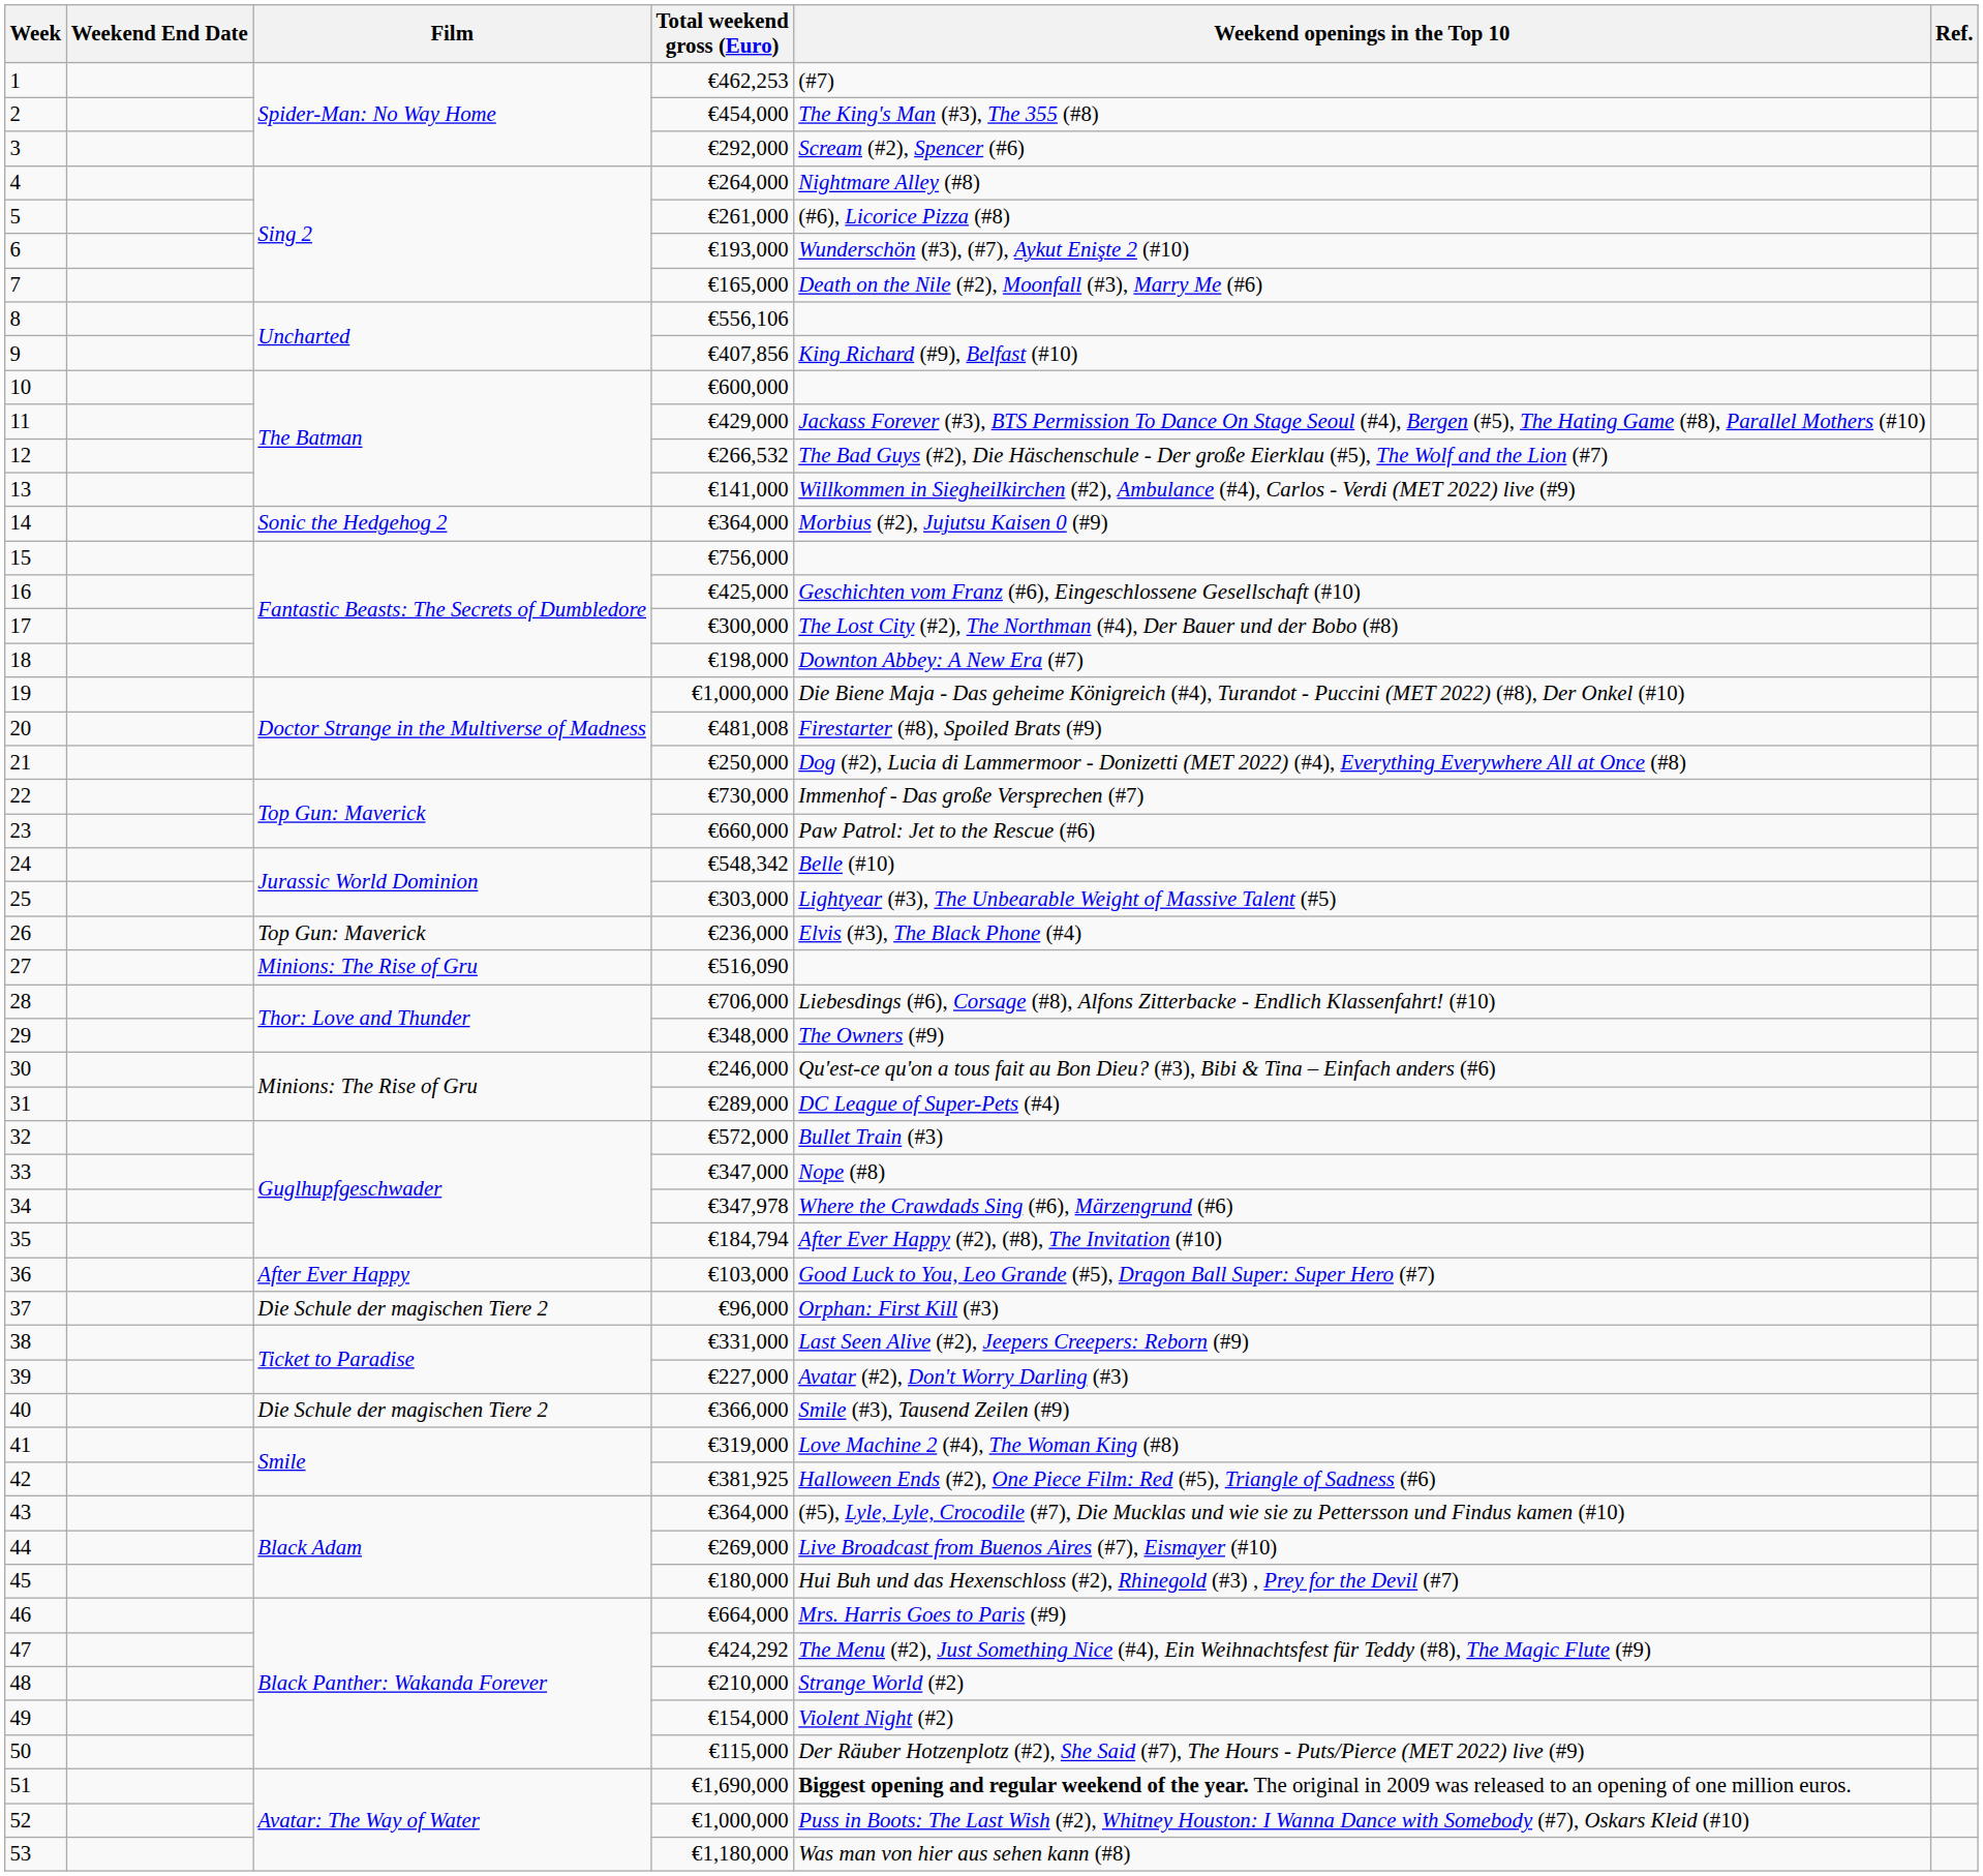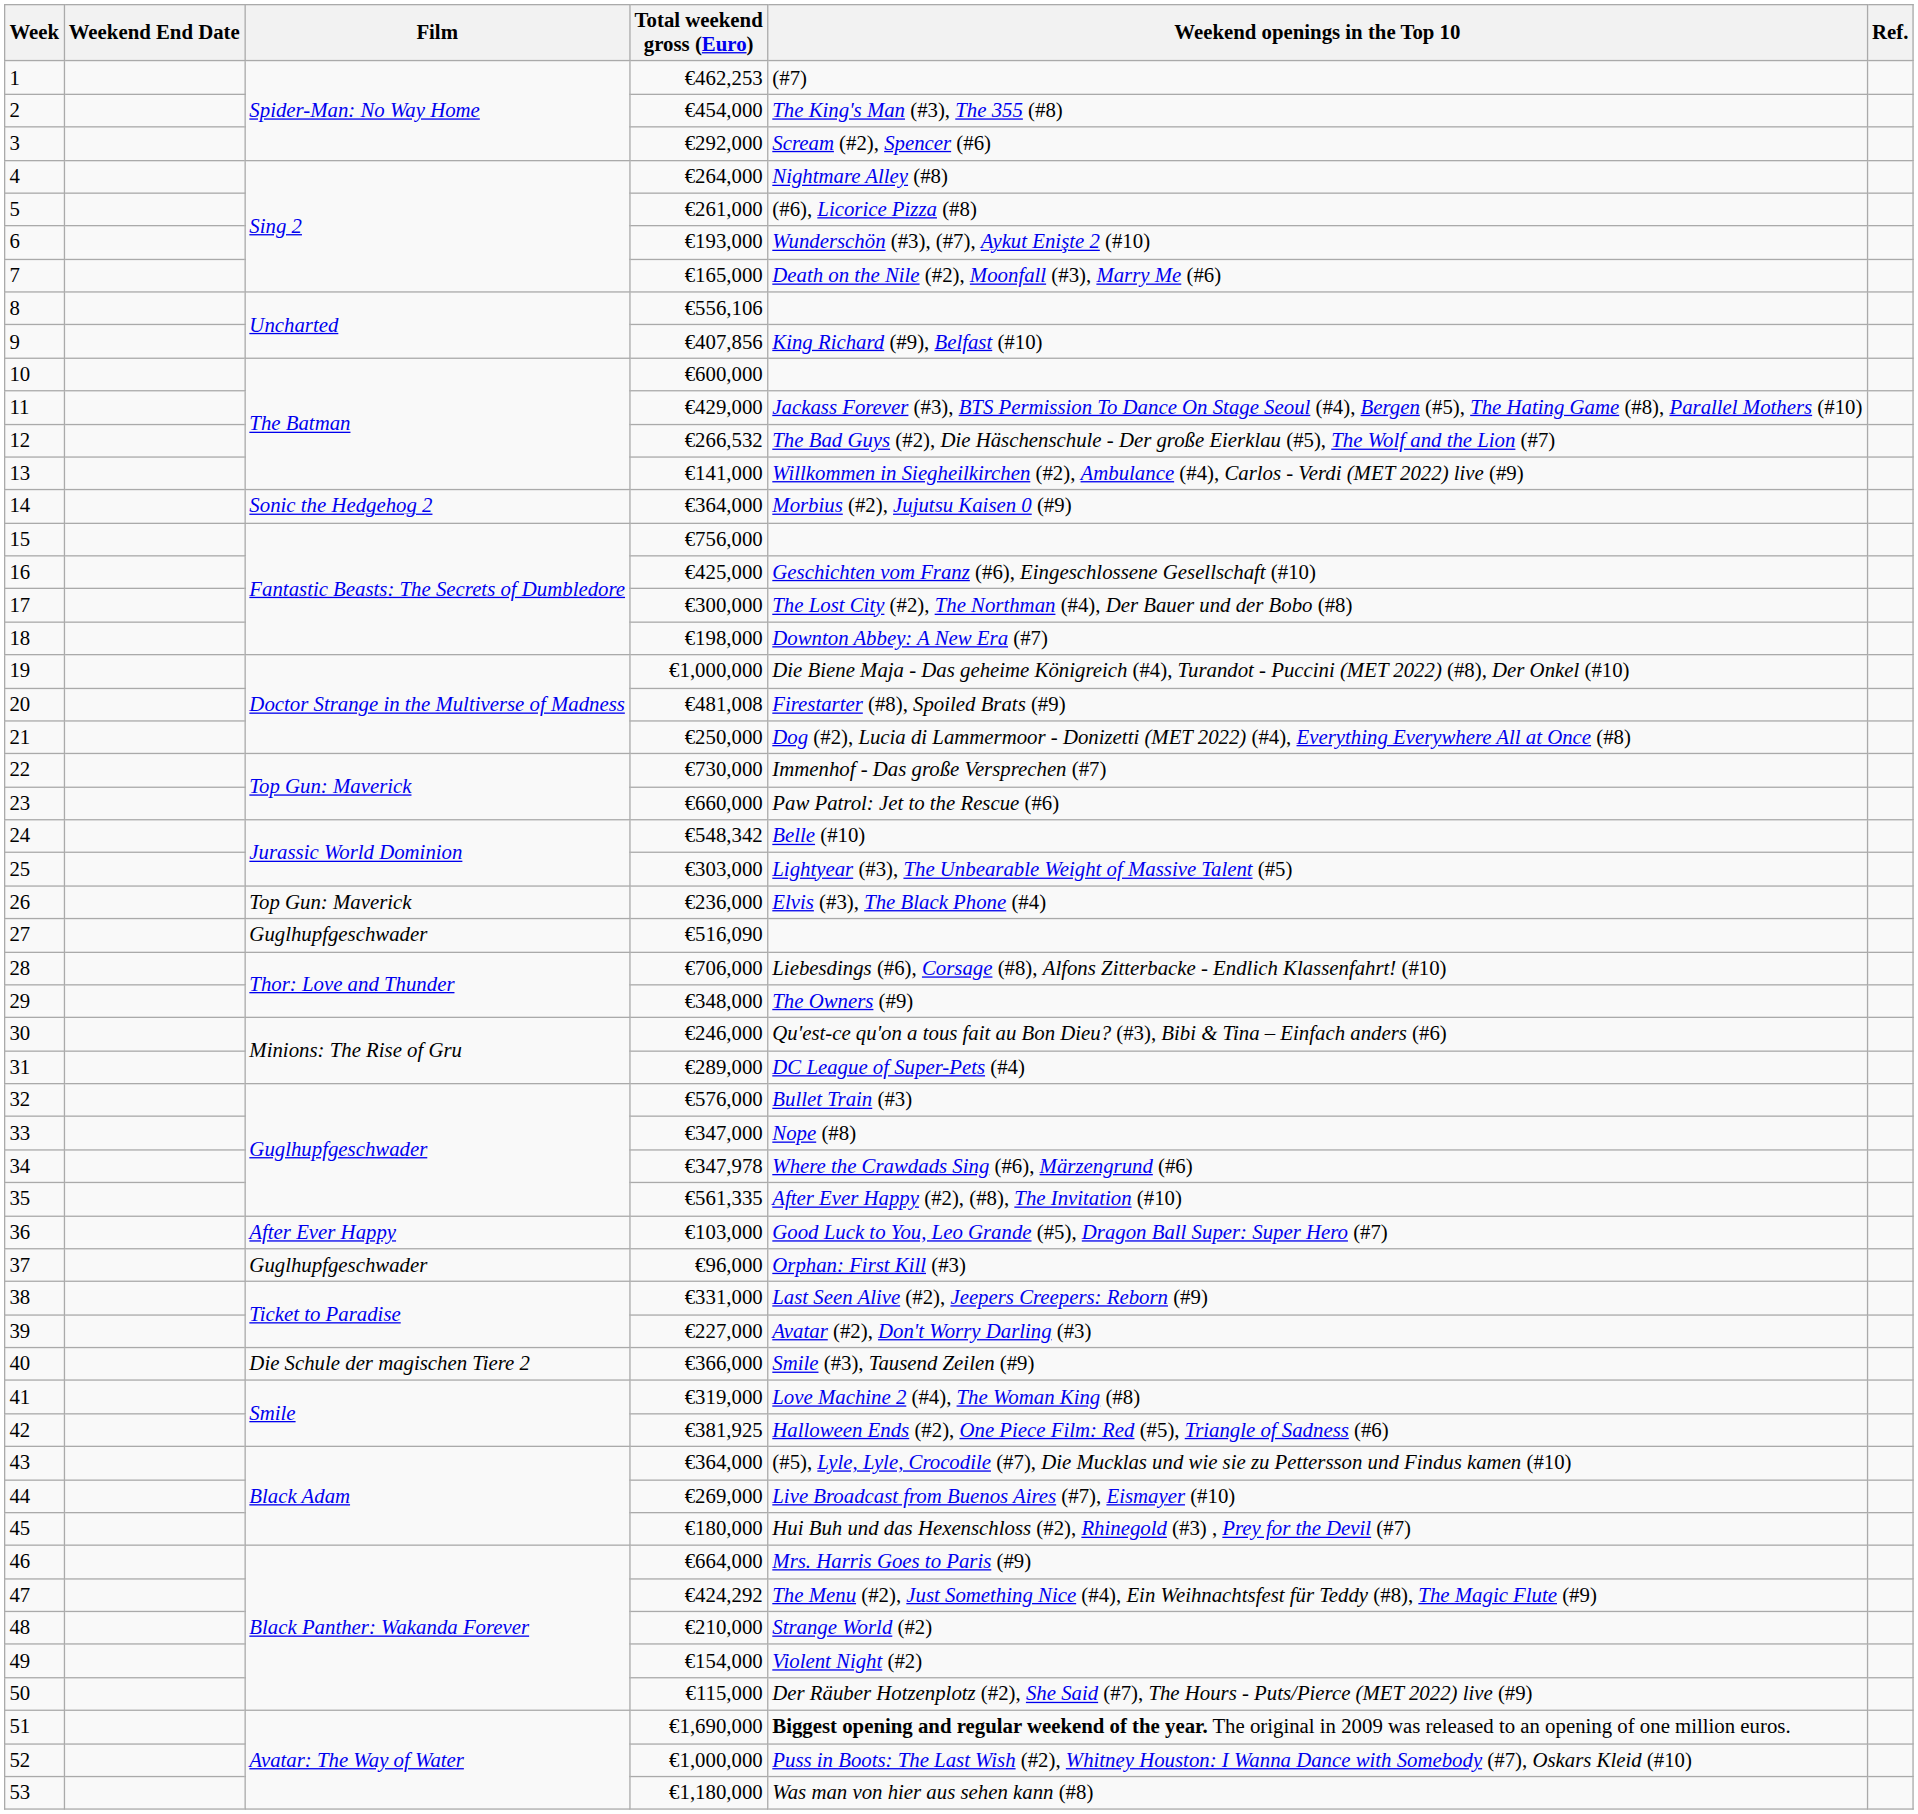27 | Film: Minions: The Rise of Gru -> Guglhupfgeschwader
32 | Total weekend gross (Euro): €572,000 -> €576,000
35 | Total weekend gross (Euro): €184,794 -> €561,335
37 | Film: Die Schule der magischen Tiere 2 -> Guglhupfgeschwader
